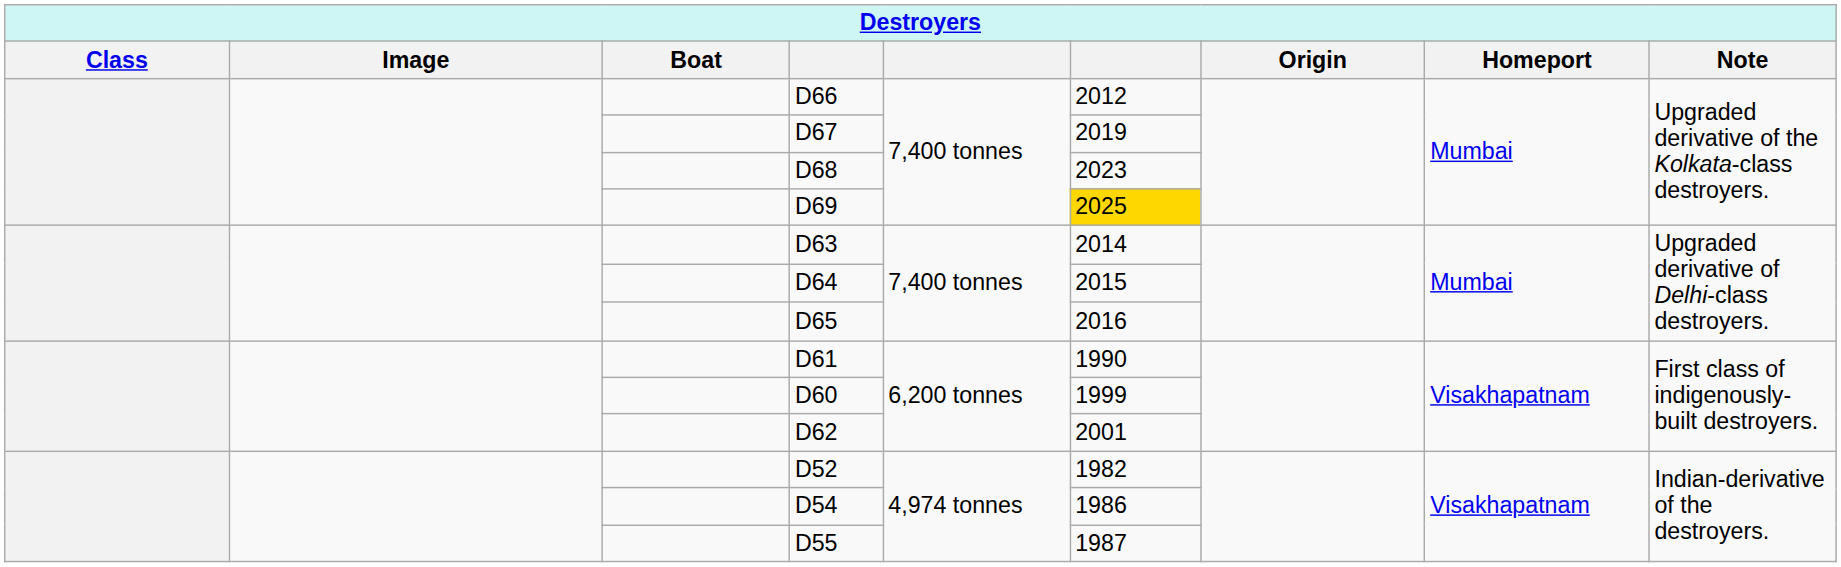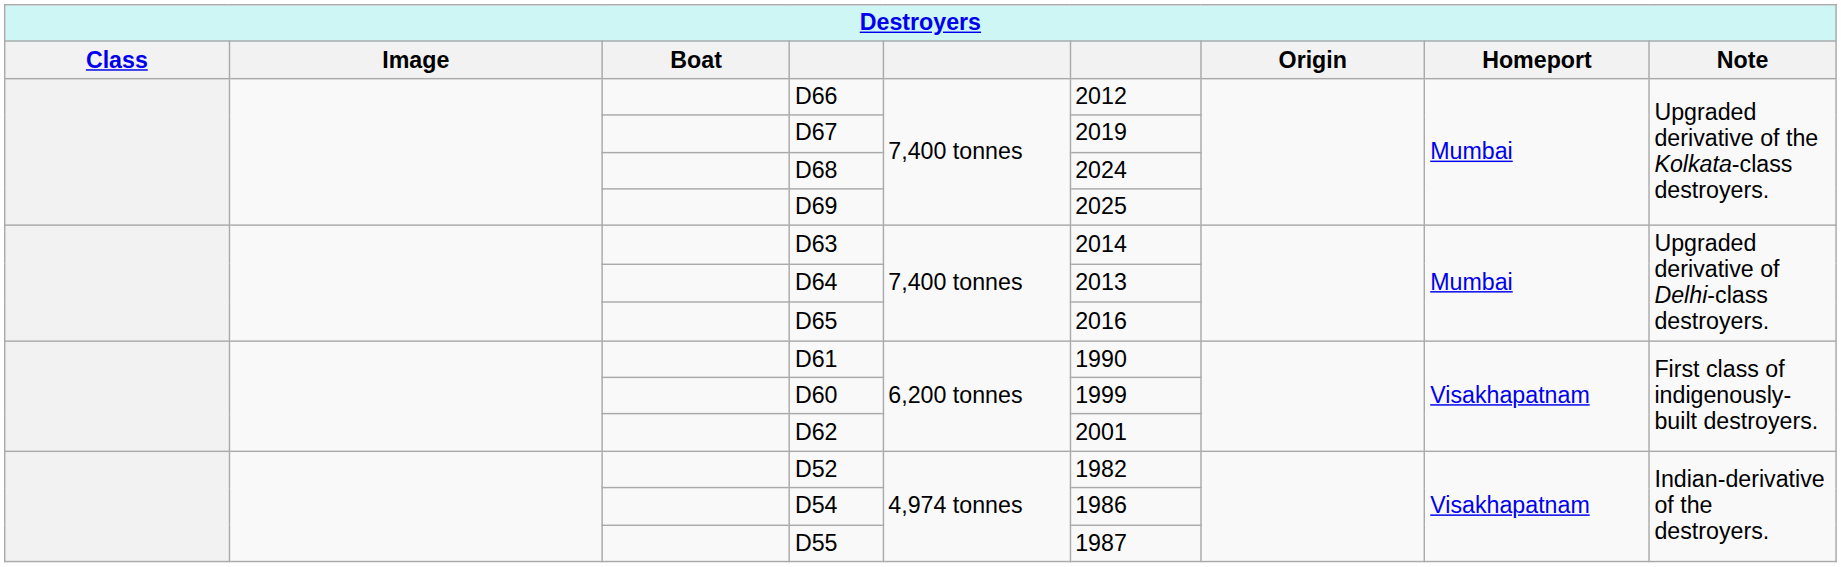D68 | column 6: 2023 -> 2024
D69 | column 6: gold background -> no background
D64 | column 6: 2015 -> 2013
